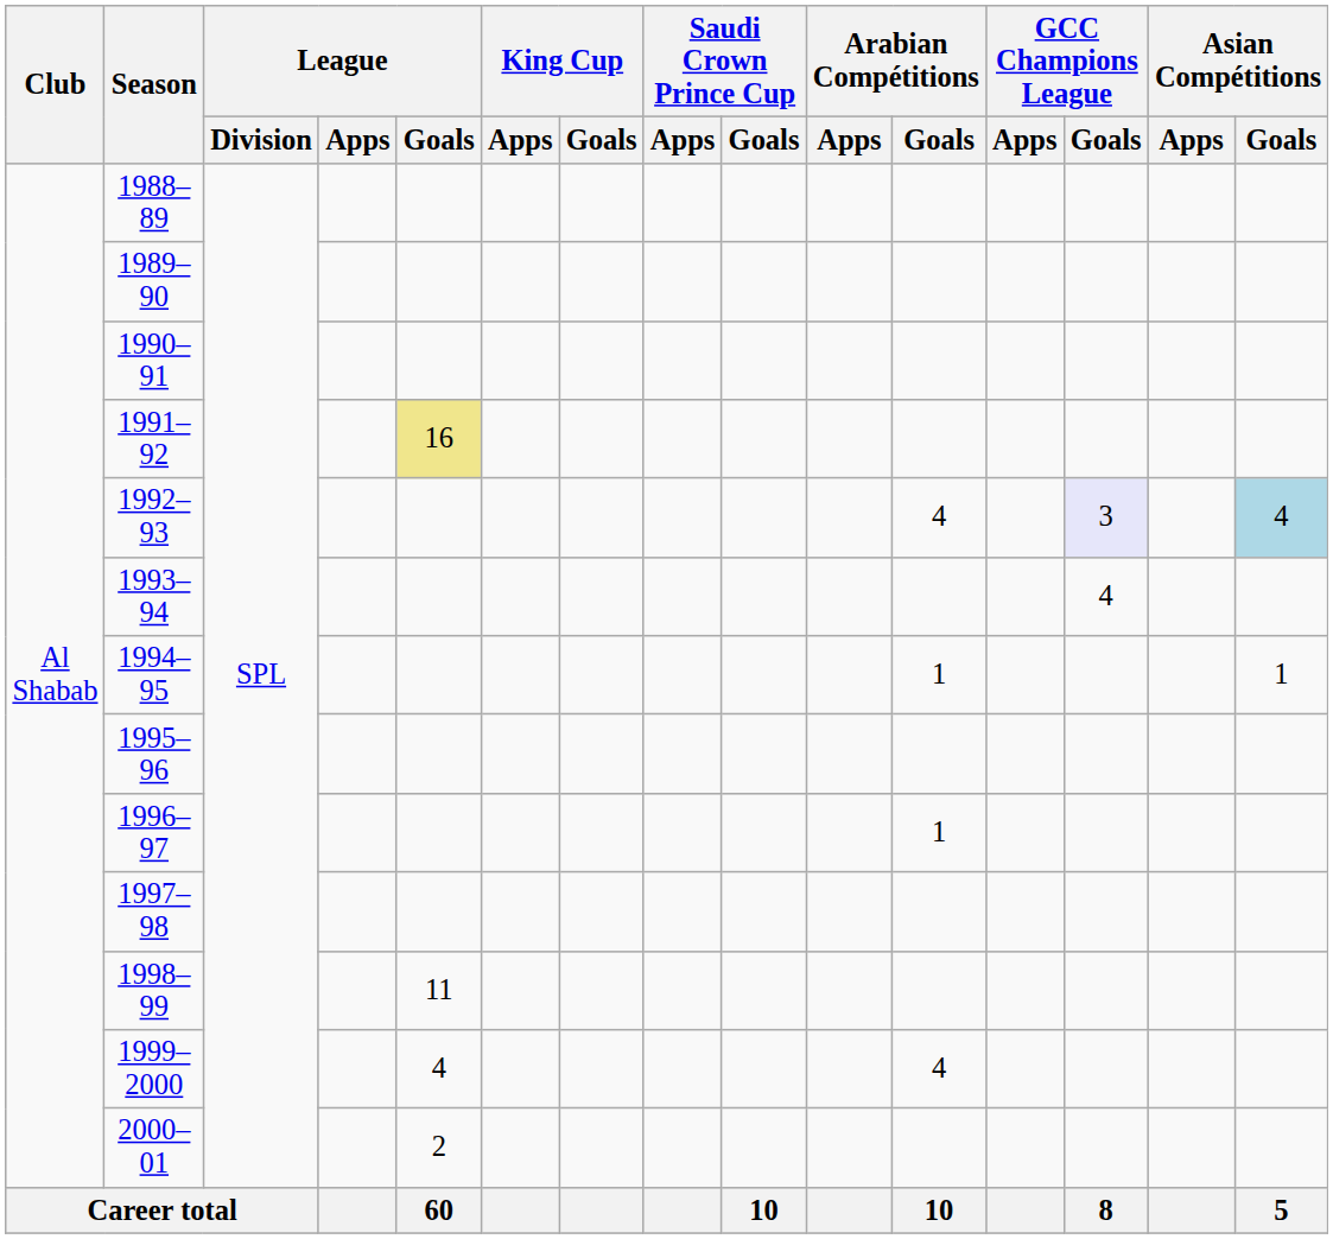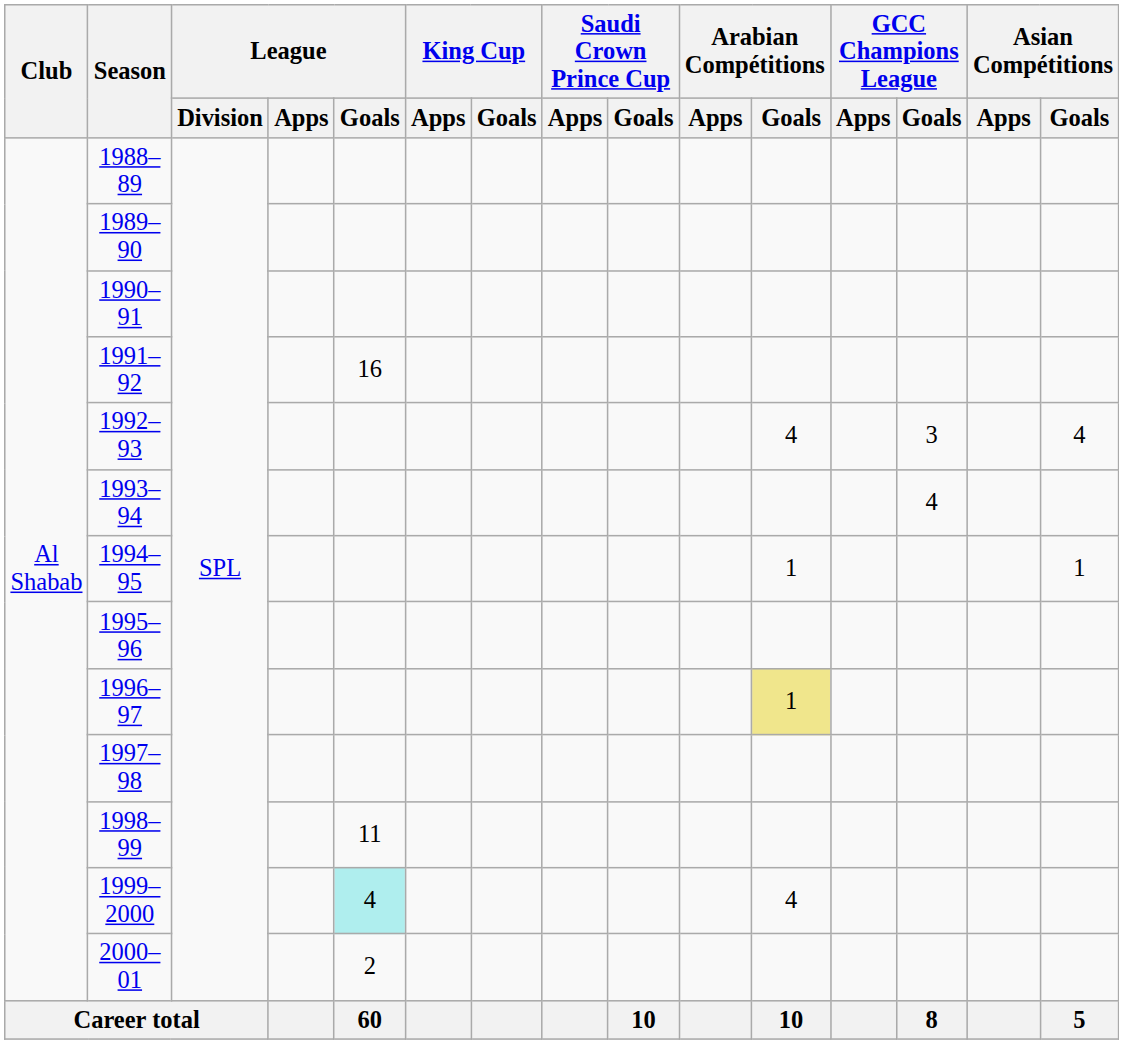1991–92 | League / Goals: khaki background -> no background
1992–93 | GCC Champions League / Goals: lavender background -> no background
1992–93 | Asian Compétitions / Goals: lightblue background -> no background
1996–97 | Arabian Compétitions / Goals: no background -> khaki background
1999–2000 | League / Goals: no background -> paleturquoise background
